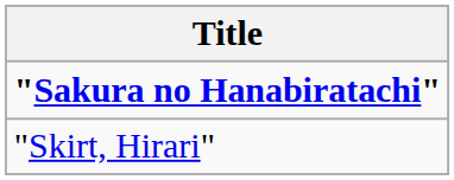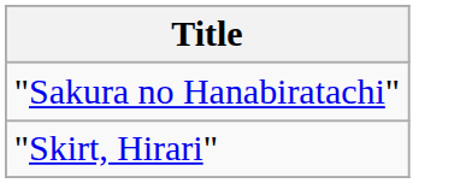row 2 | column 1: bold -> normal
